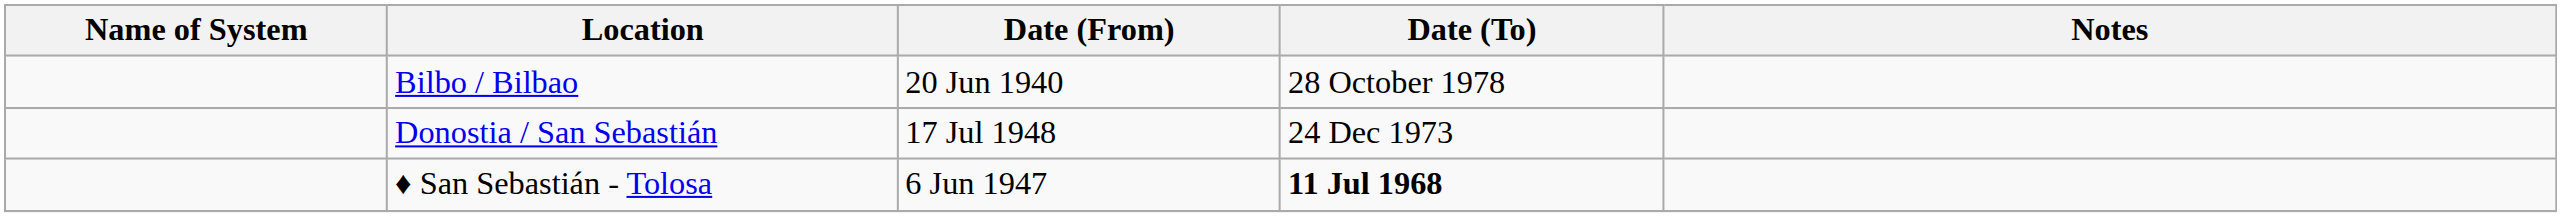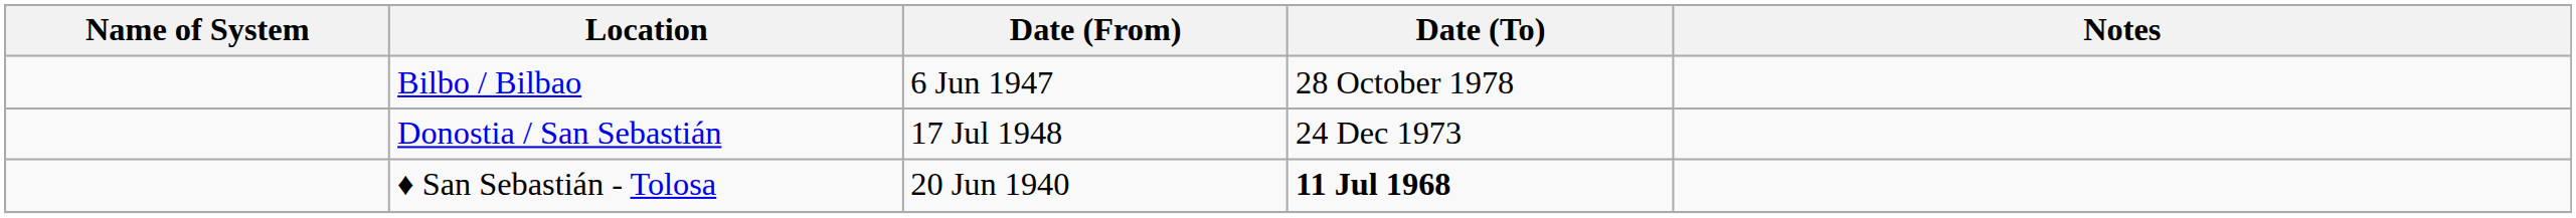Bilbo / Bilbao | Date (From): 20 Jun 1940 -> 6 Jun 1947
♦ San Sebastián - Tolosa | Date (From): 6 Jun 1947 -> 20 Jun 1940
